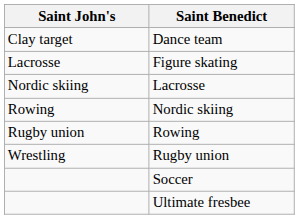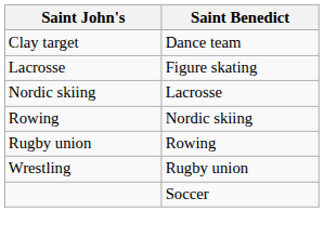- row: Ultimate fresbee
